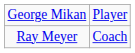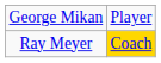Ray Meyer | column 2: no background -> gold background
